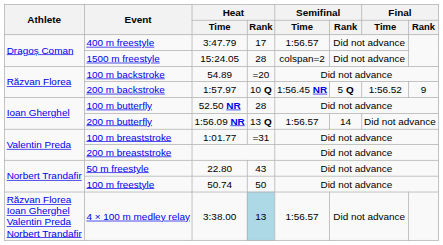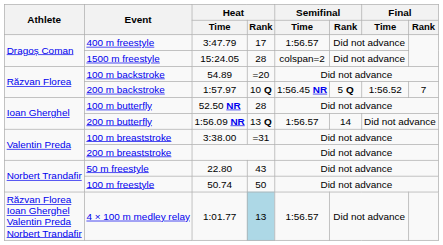200 m backstroke | Final / Rank: 9 -> 7
100 m breaststroke | Heat / Time: 1:01.77 -> 3:38.00
4 × 100 m medley relay | Heat / Time: 3:38.00 -> 1:01.77
